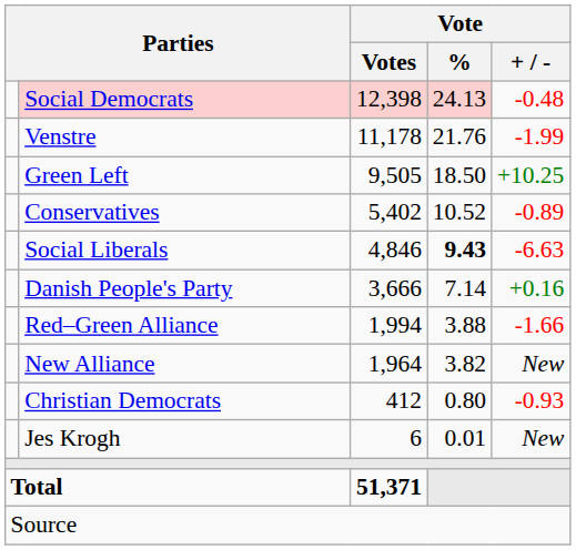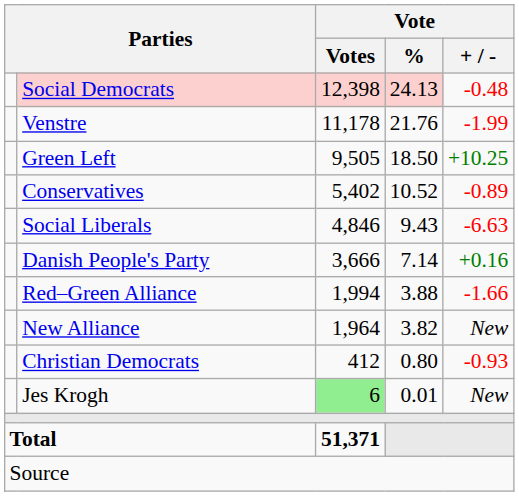Social Liberals | Vote / %: bold -> normal
Jes Krogh | Vote / Votes: no background -> lightgreen background
